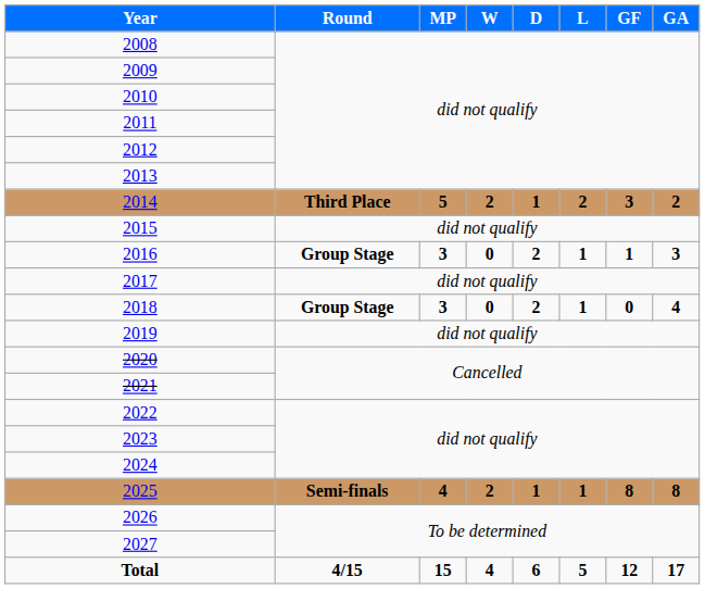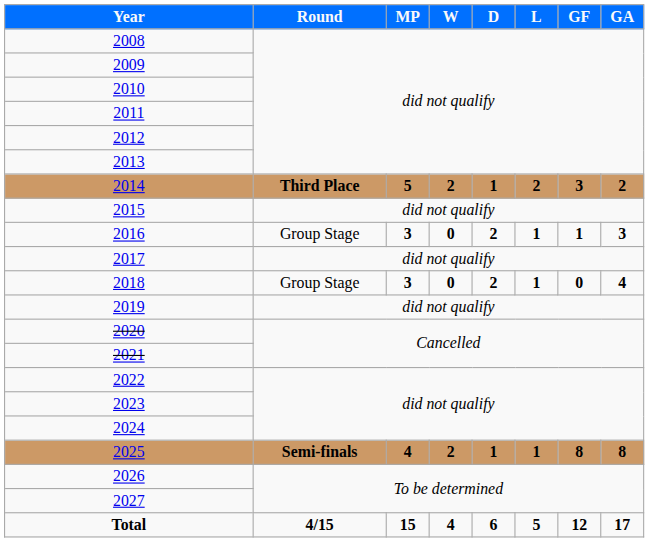2016 | Round: bold -> normal
2018 | Round: bold -> normal
